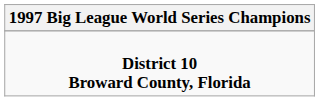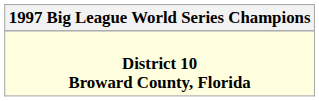row 2 | column 1: no background -> lightyellow background
